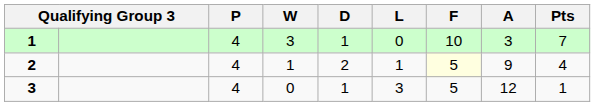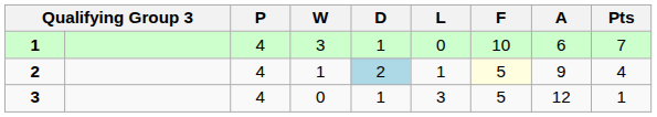row 2 | A: 3 -> 6
row 3 | D: no background -> lightblue background
